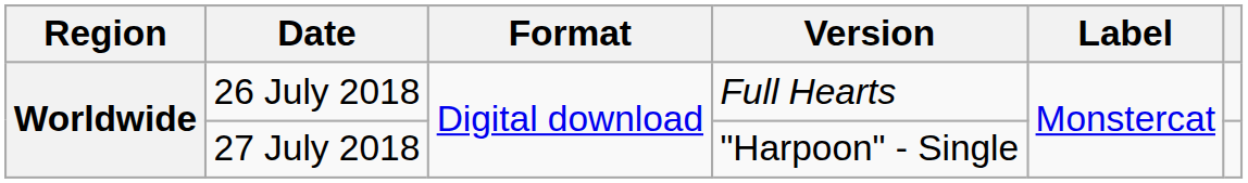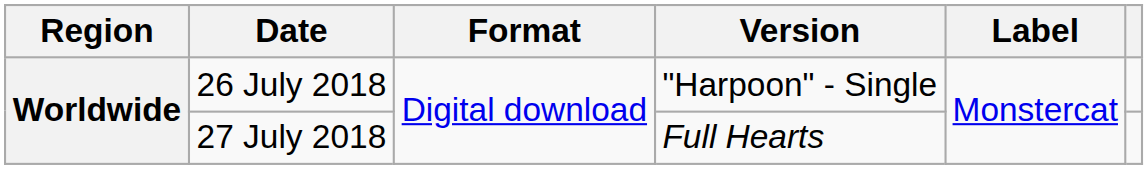26 July 2018 | Version: Full Hearts -> "Harpoon" - Single
27 July 2018 | Version: "Harpoon" - Single -> Full Hearts
